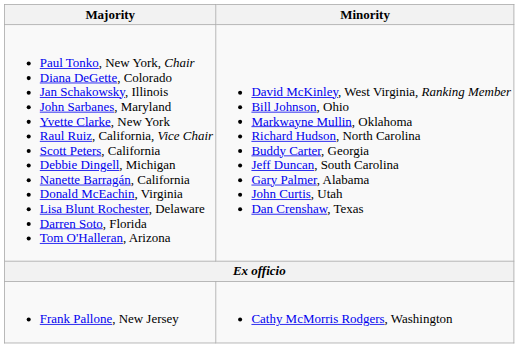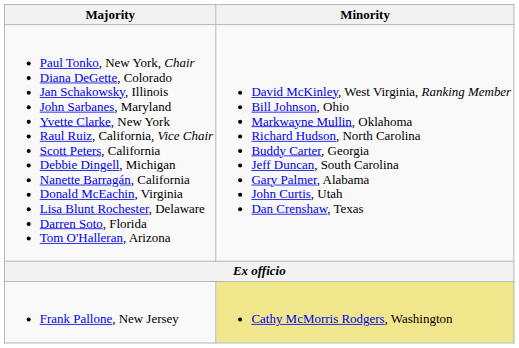Frank Pallone, New Jersey | Minority: no background -> khaki background
